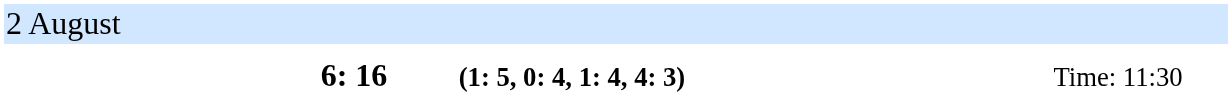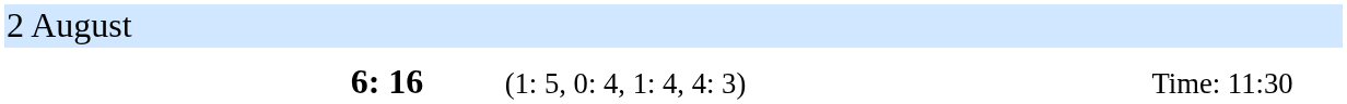row 2 | column 2: bold -> normal
